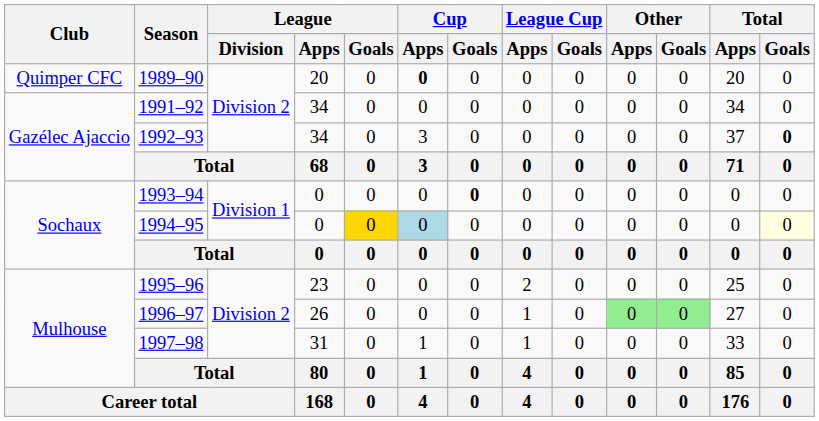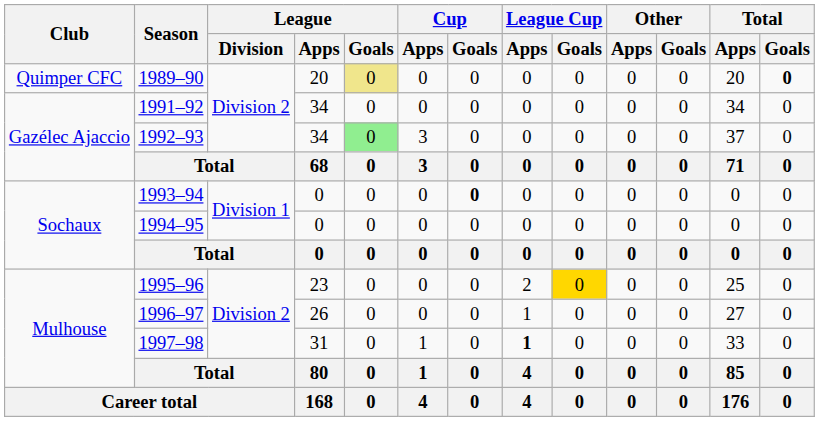1989–90 | League / Goals: no background -> khaki background
1989–90 | Cup / Apps: bold -> normal
1989–90 | Total / Goals: normal -> bold
1992–93 | League / Goals: no background -> lightgreen background
1992–93 | Total / Goals: bold -> normal
1994–95 | League / Goals: gold background -> no background
1994–95 | Cup / Apps: lightblue background -> no background
1994–95 | Total / Goals: lightyellow background -> no background
1995–96 | League Cup / Goals: no background -> gold background
1996–97 | Other / Apps: lightgreen background -> no background
1996–97 | Other / Goals: lightgreen background -> no background
1997–98 | League Cup / Apps: normal -> bold
